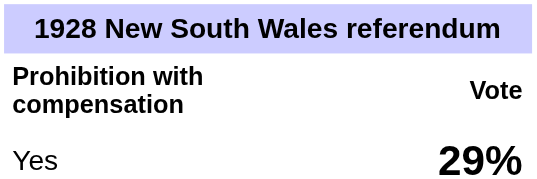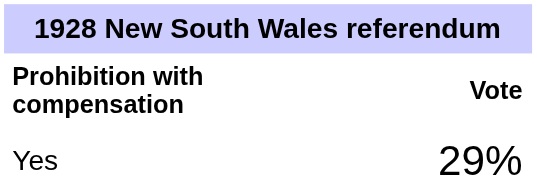Yes | column 2: bold -> normal
